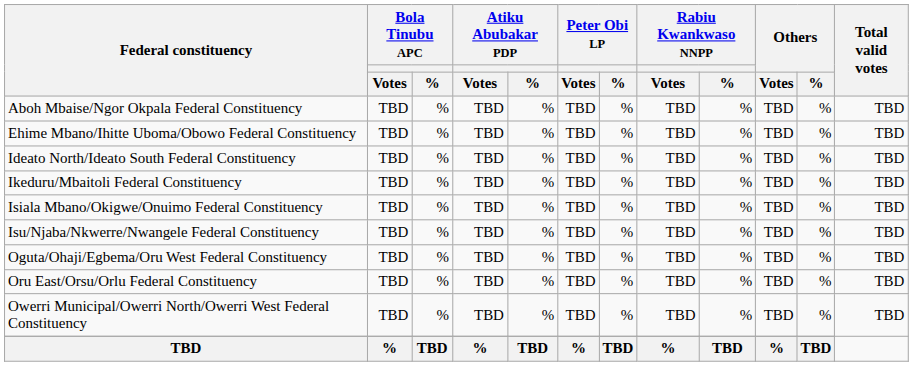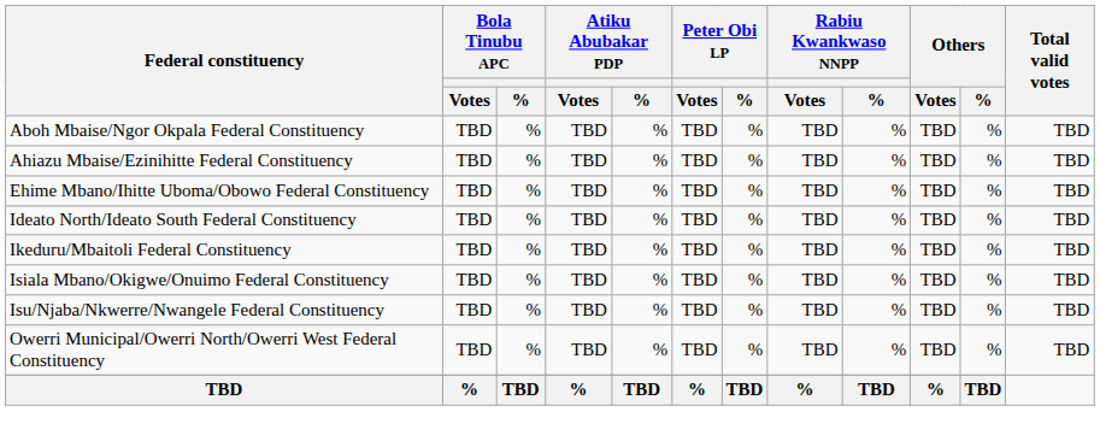+ row: Ahiazu Mbaise/Ezinihitte Federal Constituency | TBD | % | TBD | % | TBD | % | TBD | % | TBD | % | TBD
- row: Oguta/Ohaji/Egbema/Oru West Federal Constituency | TBD | % | TBD | % | TBD | % | TBD | % | TBD | % | TBD
- row: Oru East/Orsu/Orlu Federal Constituency | TBD | % | TBD | % | TBD | % | TBD | % | TBD | % | TBD
